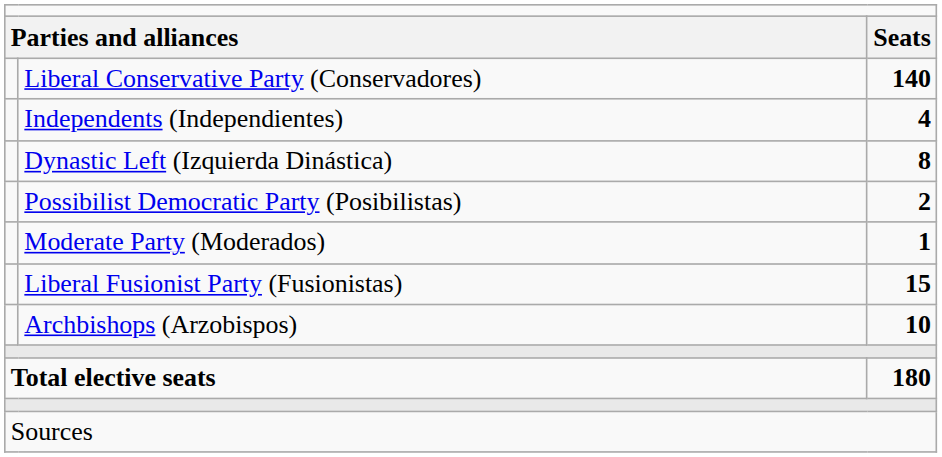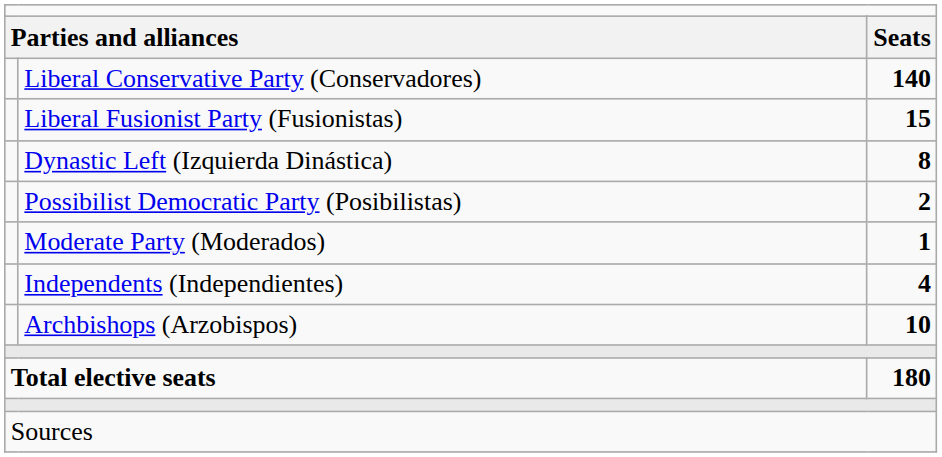rows swapped: Liberal Fusionist Party (Fusionistas) <-> Independents (Independientes)
